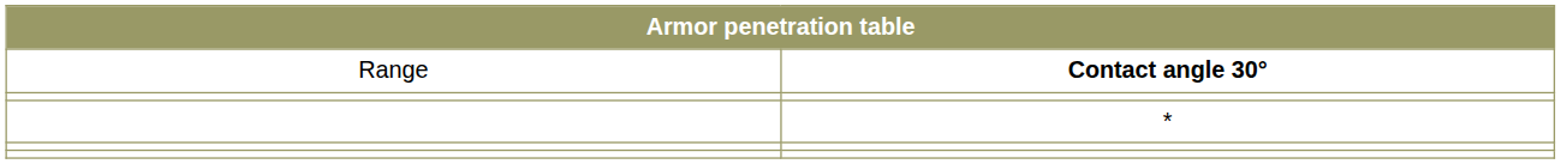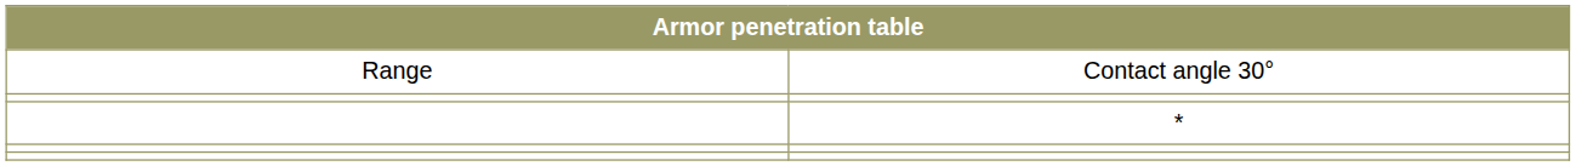row 2 | column 2: bold -> normal
